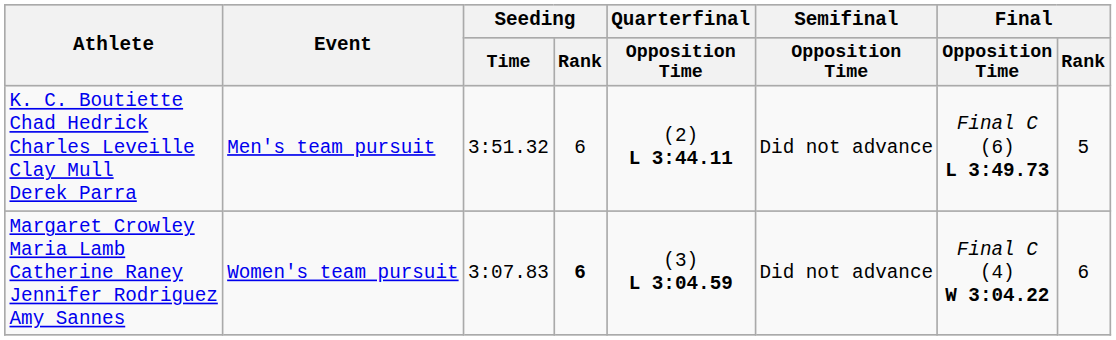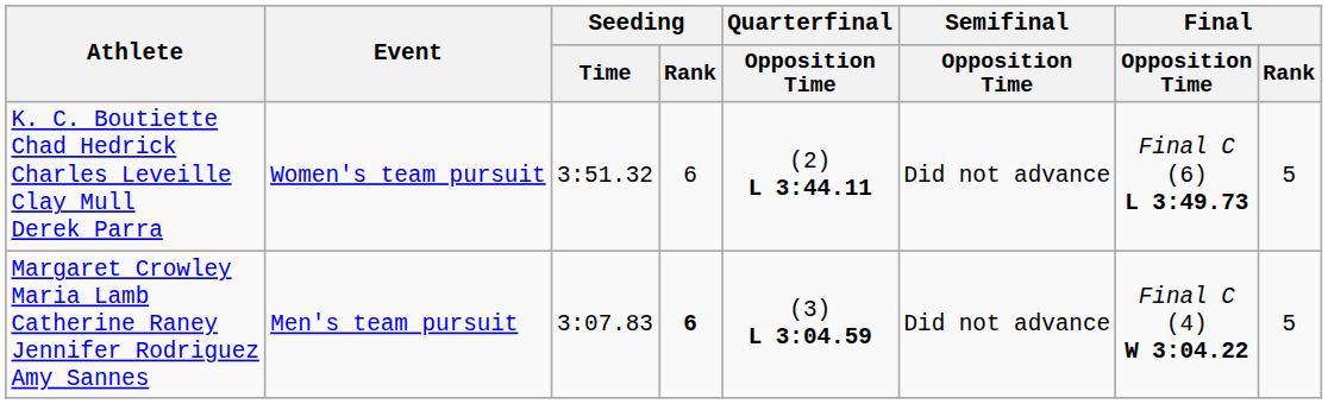row 3 | Event: Men's team pursuit -> Women's team pursuit
row 4 | Event: Women's team pursuit -> Men's team pursuit
row 4 | Final / Rank: 6 -> 5
